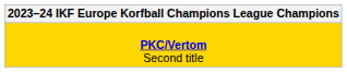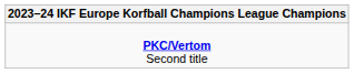row 2 | column 1: gold background -> no background
